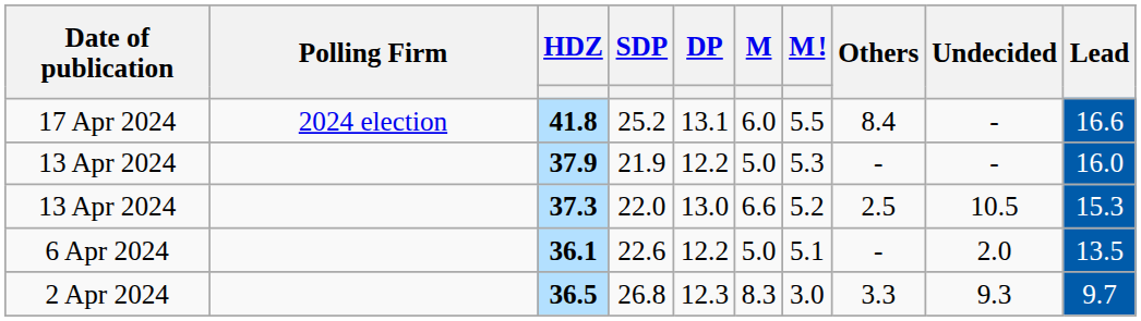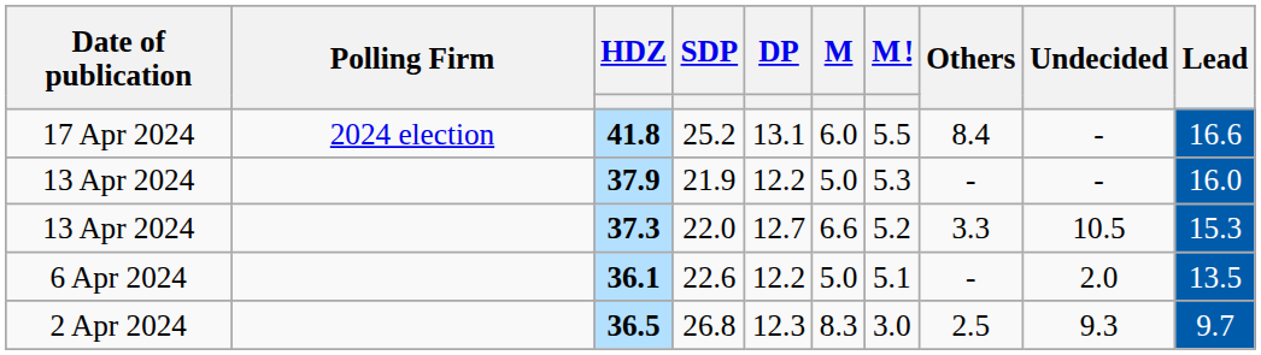37.3 | DP: 13.0 -> 12.7
37.3 | Others: 2.5 -> 3.3
36.5 | Others: 3.3 -> 2.5
